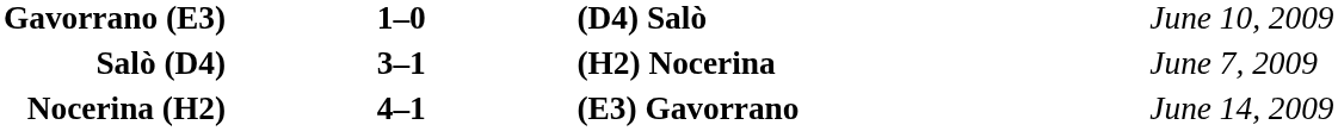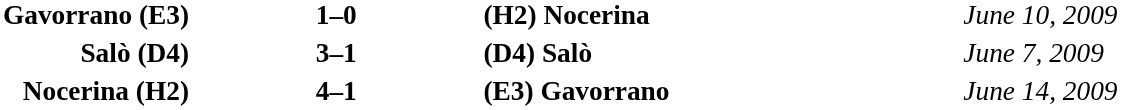Gavorrano (E3) | column 3: (D4) Salò -> (H2) Nocerina
Salò (D4) | column 3: (H2) Nocerina -> (D4) Salò
